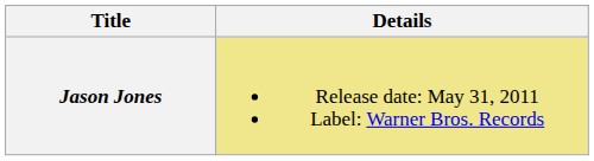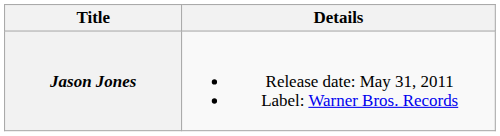Jason Jones | Details: khaki background -> no background
